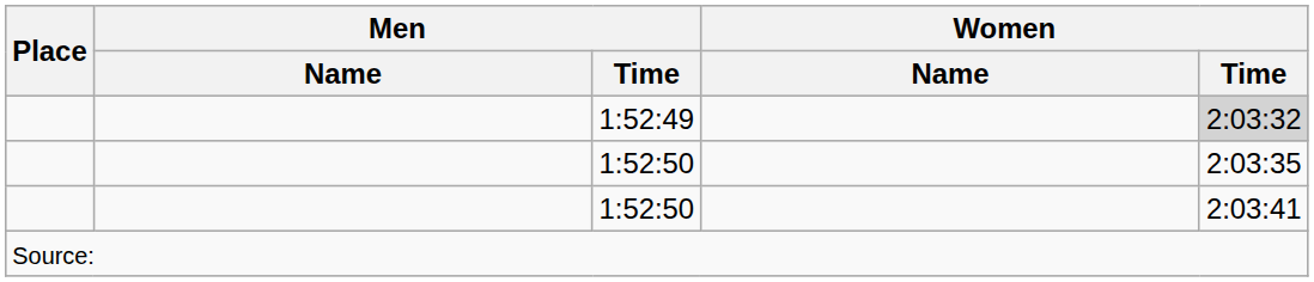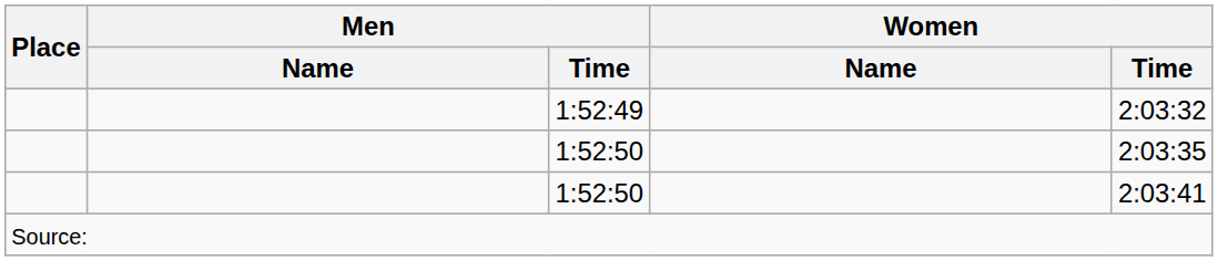1:52:49 | Women / Time: lightgrey background -> no background
